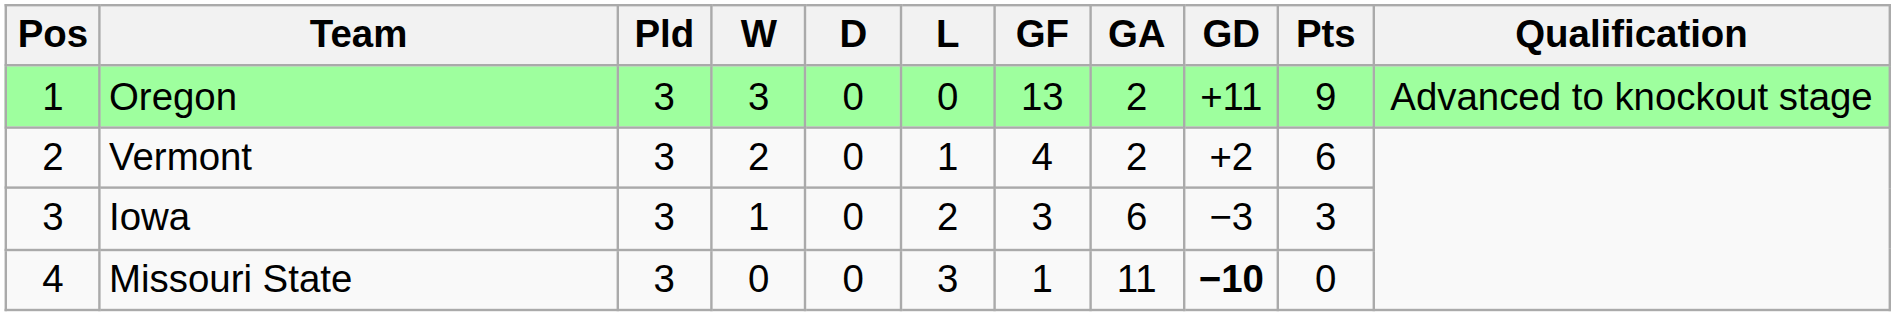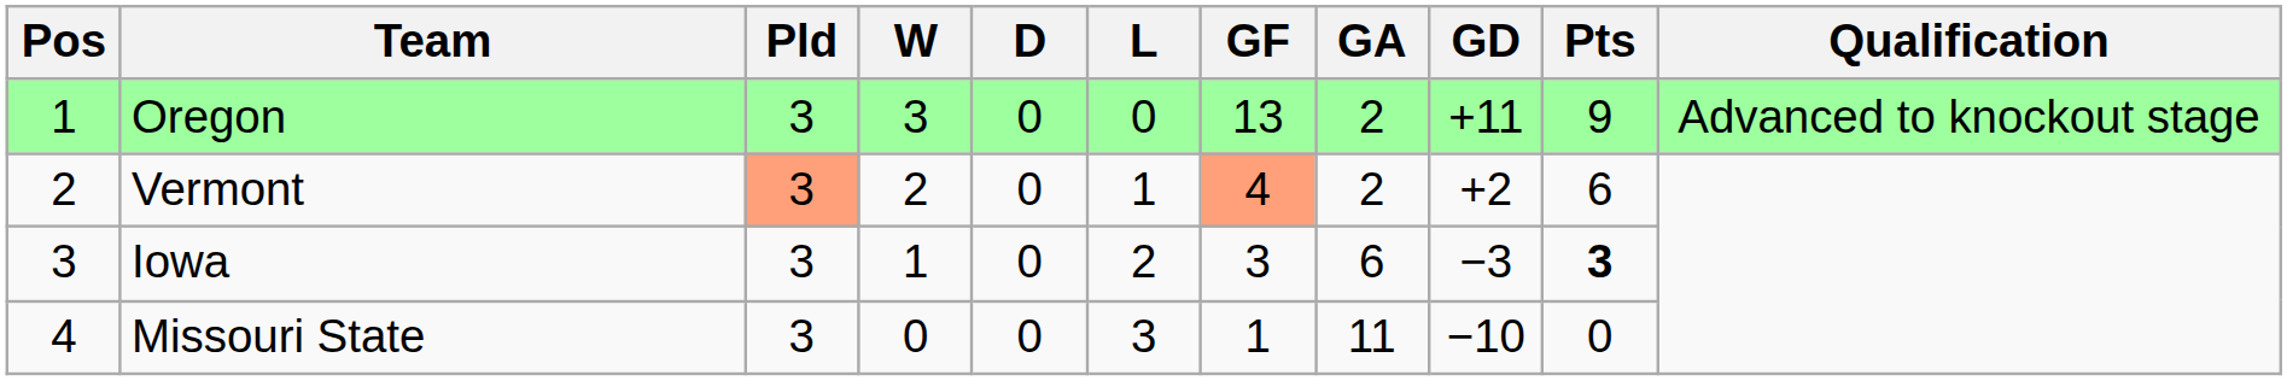Vermont | Pld: no background -> lightsalmon background
Vermont | GF: no background -> lightsalmon background
Iowa | Pts: normal -> bold
Missouri State | GD: bold -> normal
